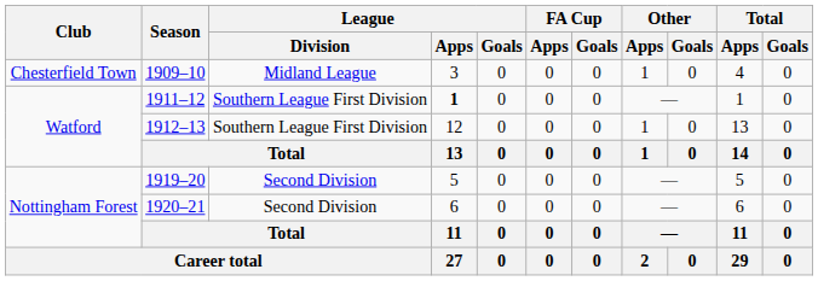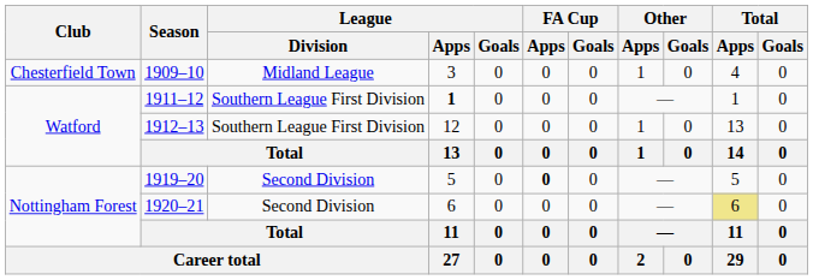1919–20 | FA Cup / Apps: normal -> bold
1920–21 | Total / Apps: no background -> khaki background
